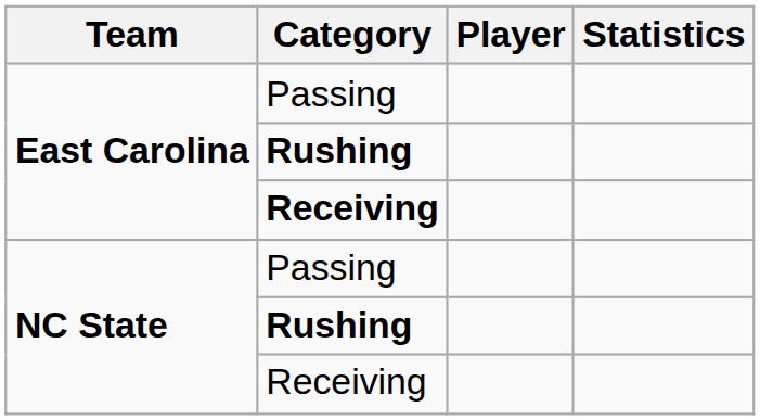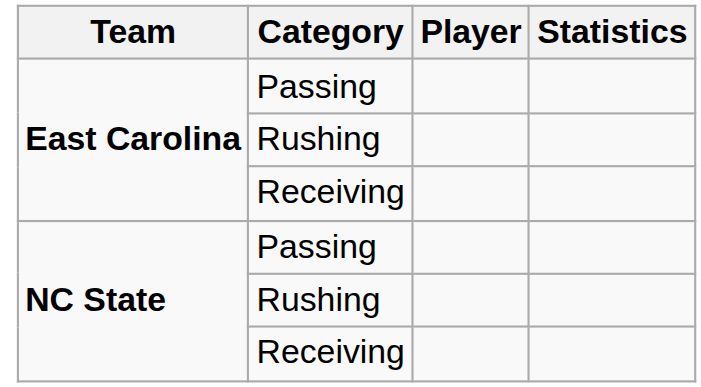East Carolina / Rushing | Category: bold -> normal
East Carolina / Receiving | Category: bold -> normal
NC State / Rushing | Category: bold -> normal
